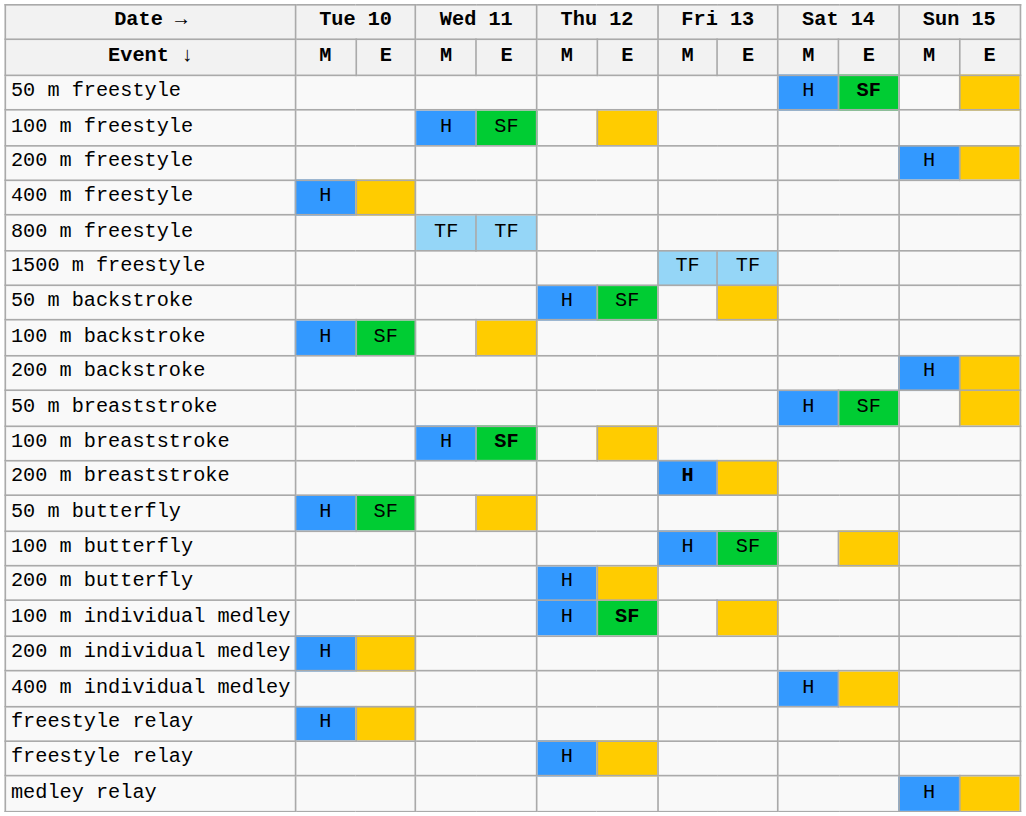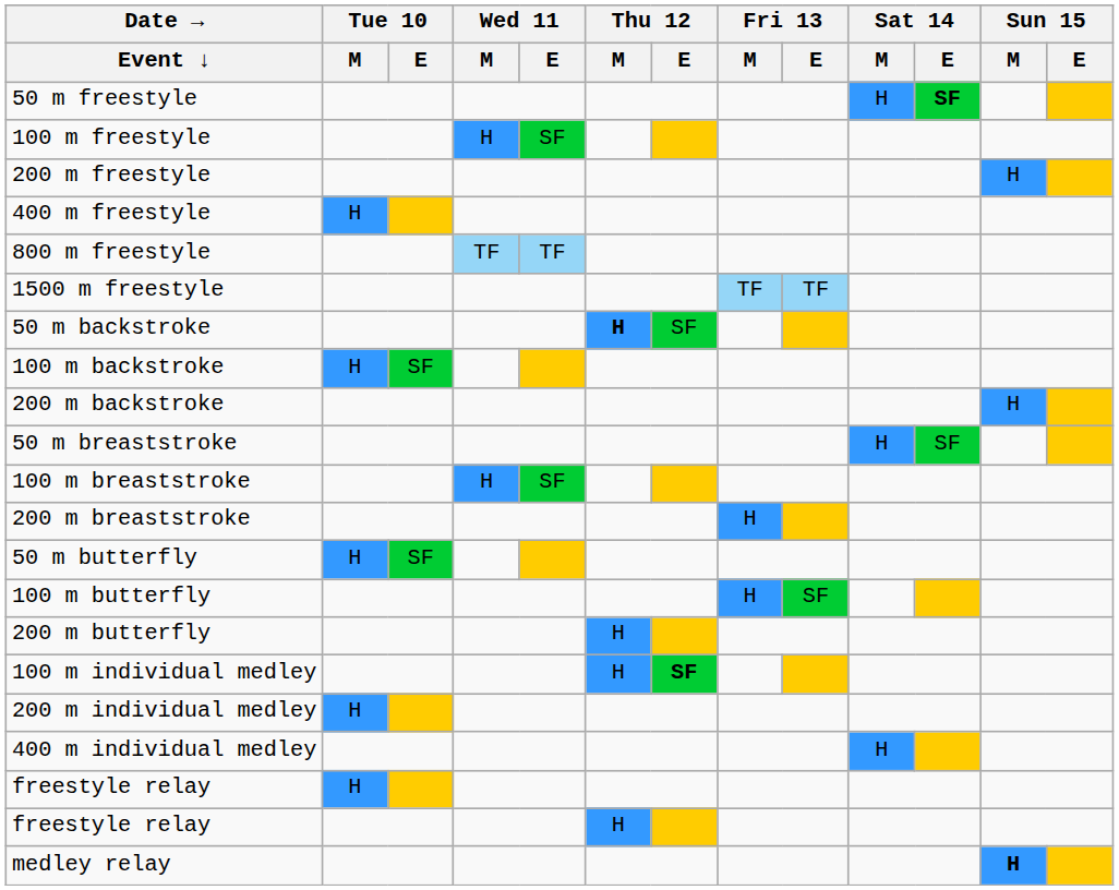50 m backstroke | Thu 12 / M: normal -> bold
100 m breaststroke | Wed 11 / E: bold -> normal
200 m breaststroke | Fri 13 / M: bold -> normal
medley relay | Sun 15 / M: normal -> bold
